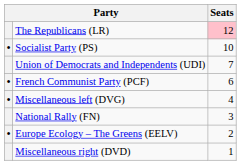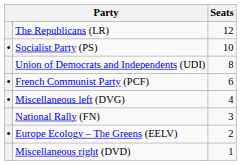The Republicans (LR) | Seats: pink background -> no background
Union of Democrats and Independents (UDI) | Seats: 7 -> 8
